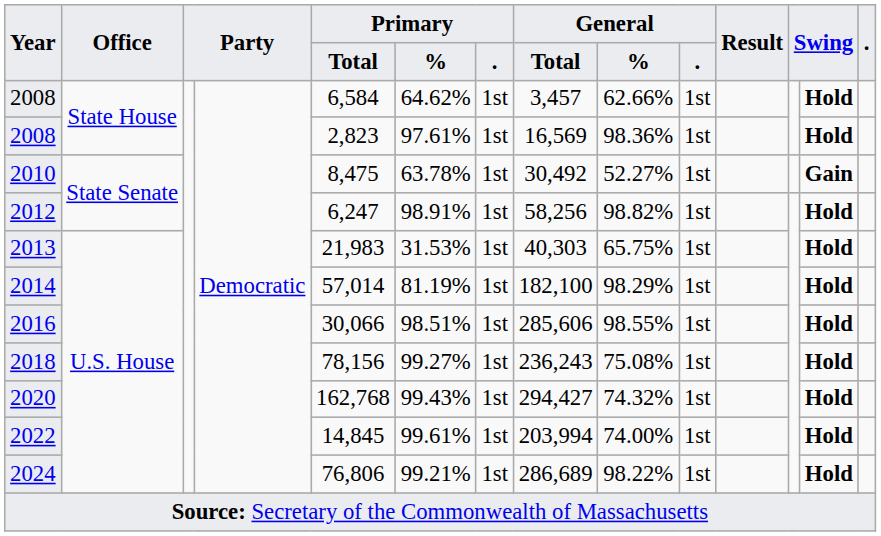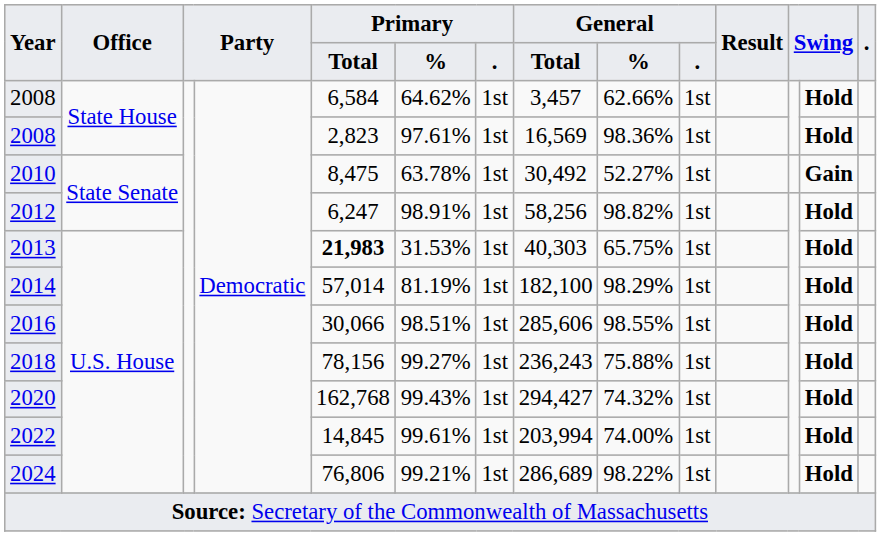2013 | Primary / Total: normal -> bold
2018 | General / %: 75.08% -> 75.88%
